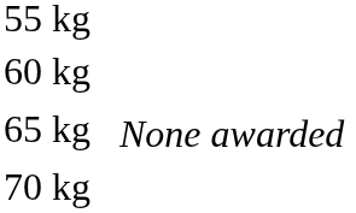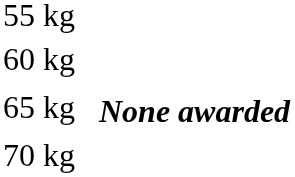65 kg / None awarded | column 2: normal -> bold
